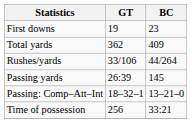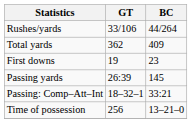rows swapped: First downs <-> Rushes/yards
Passing: Comp–Att–Int | BC: 13–21–0 -> 33:21
Time of possession | BC: 33:21 -> 13–21–0
